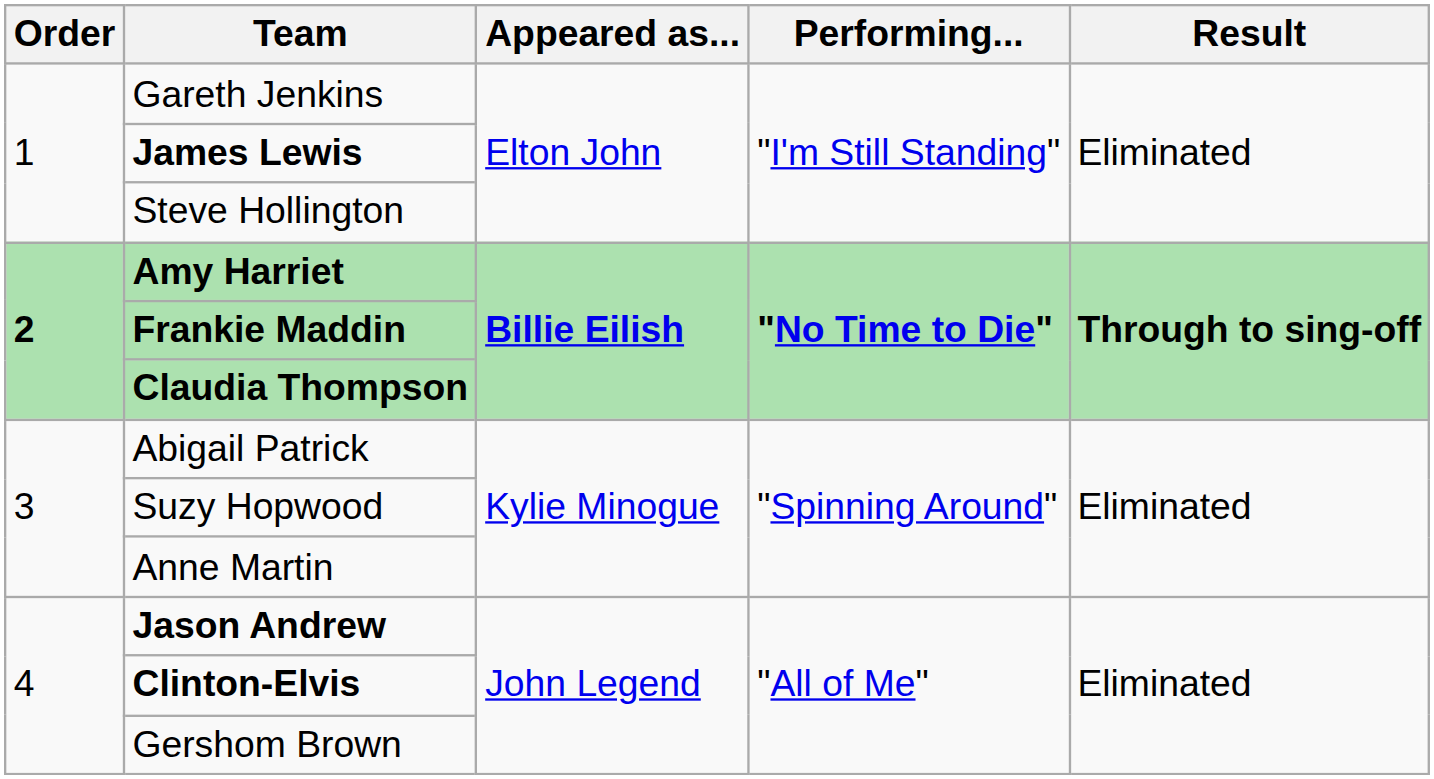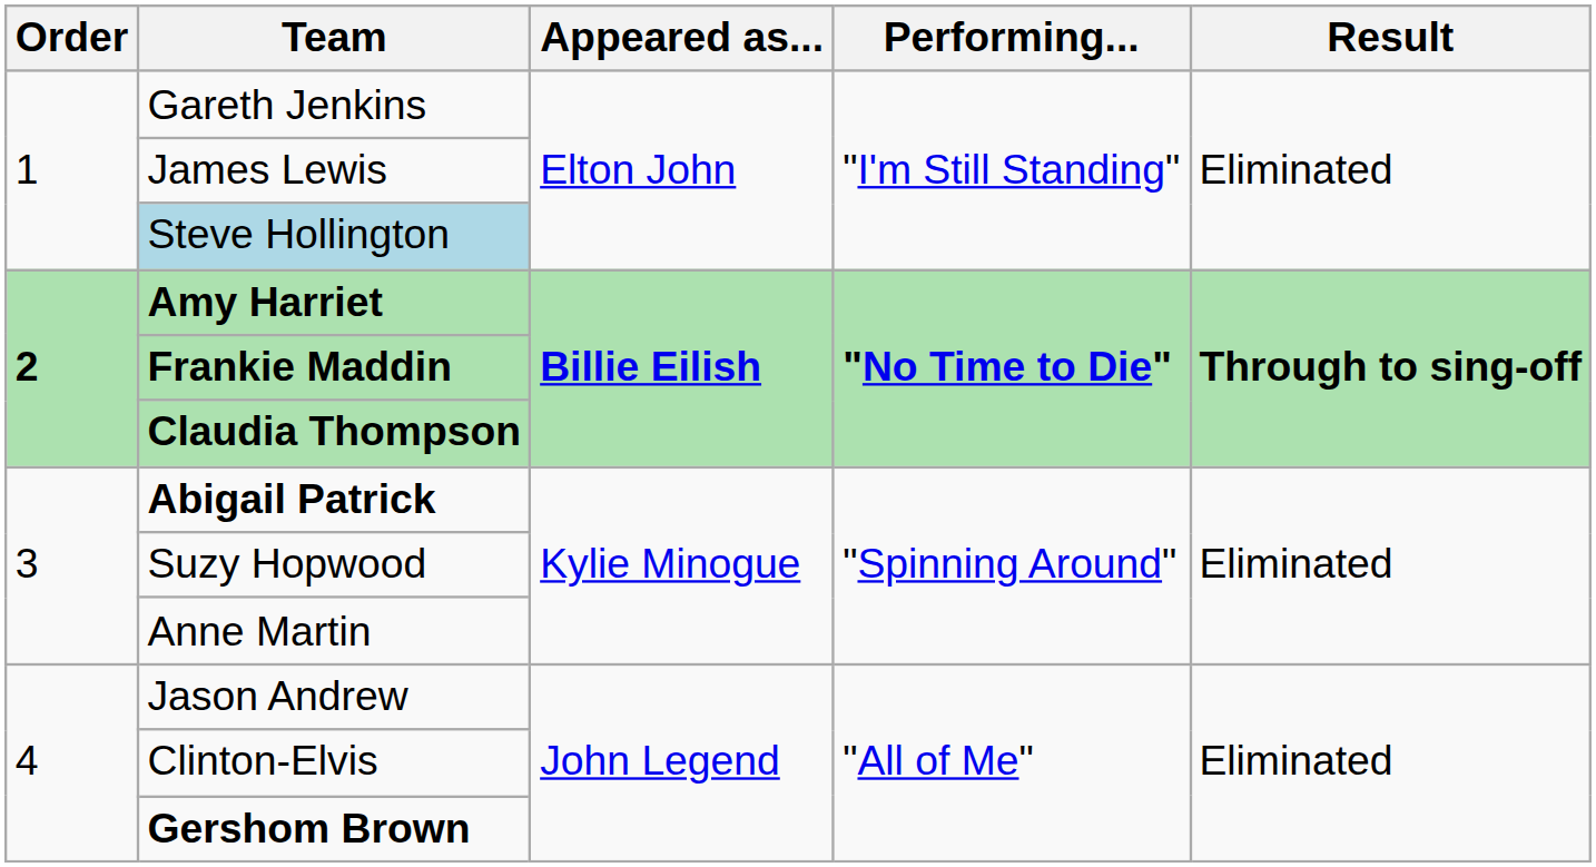James Lewis | Team: bold -> normal
Steve Hollington | Team: no background -> lightblue background
Abigail Patrick | Team: normal -> bold
Jason Andrew | Team: bold -> normal
Clinton-Elvis | Team: bold -> normal
Gershom Brown | Team: normal -> bold
